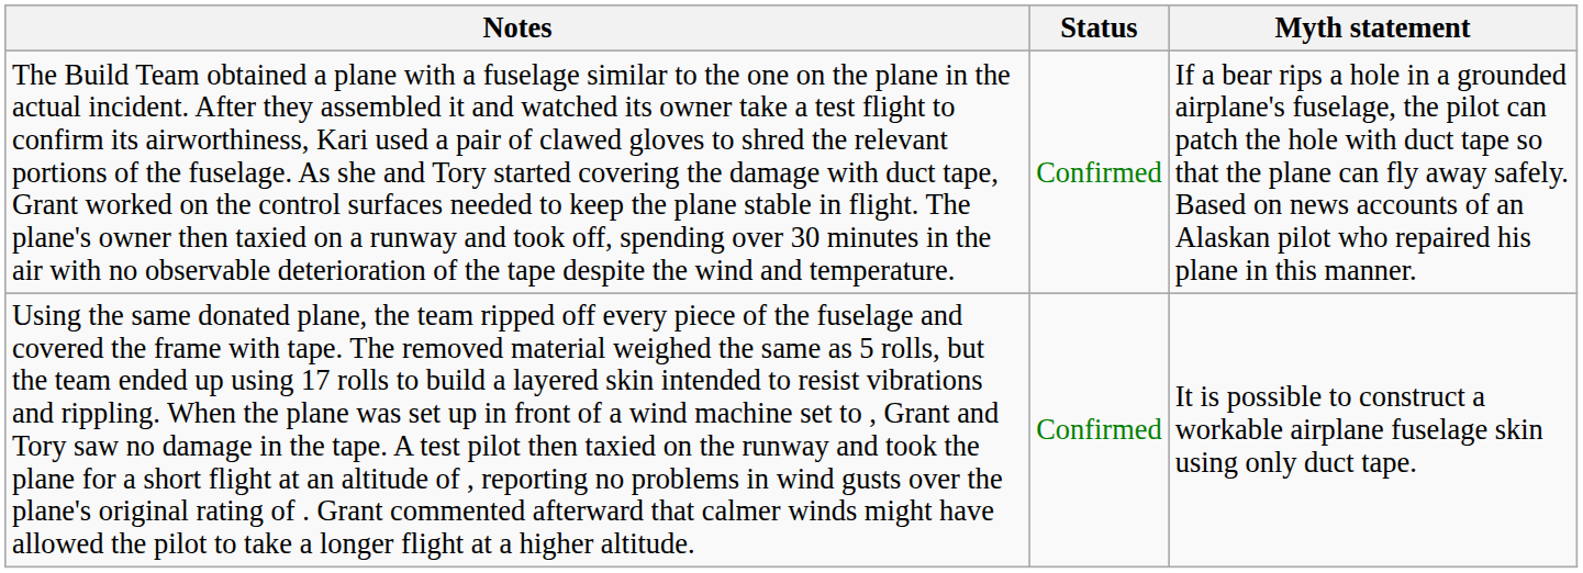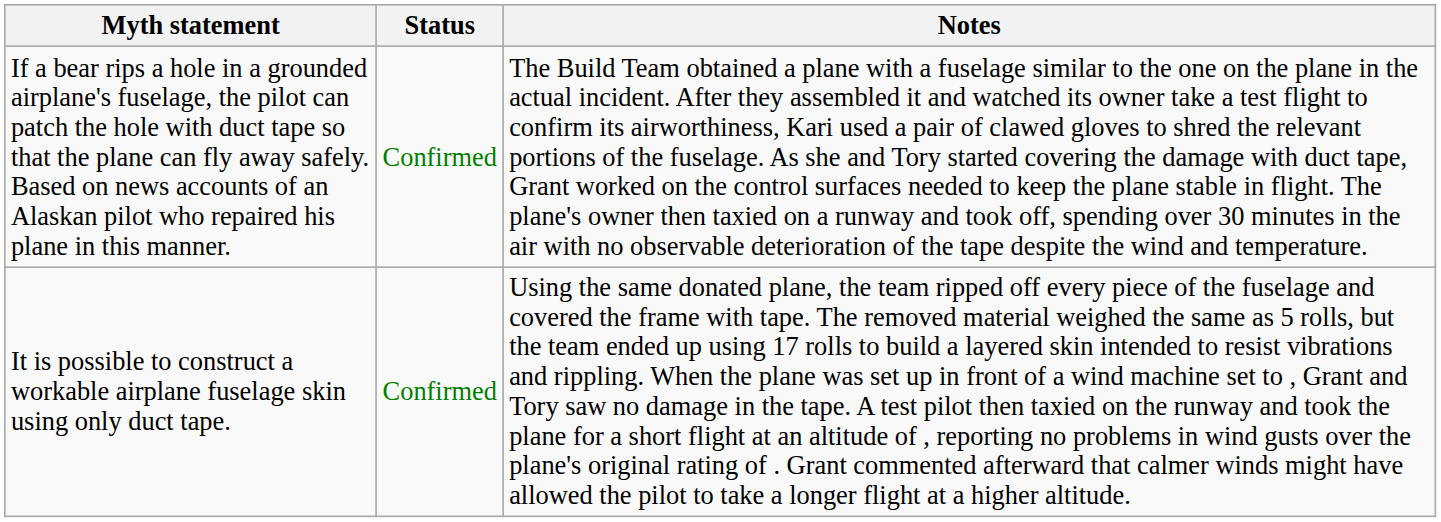columns swapped: Myth statement <-> Notes
